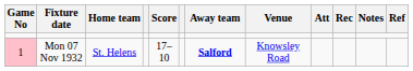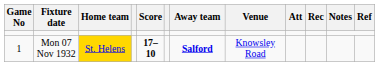Mon 07 Nov 1932 | Game No: pink background -> no background
Mon 07 Nov 1932 | Home team: no background -> gold background
Mon 07 Nov 1932 | Score: normal -> bold
